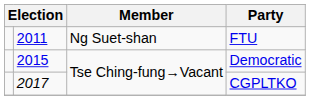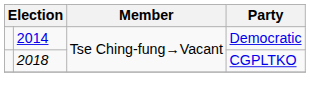- row: 2011 | Ng Suet-shan | FTU
Democratic | column 2: 2015 -> 2014
CGPLTKO | column 2: 2017 -> 2018
